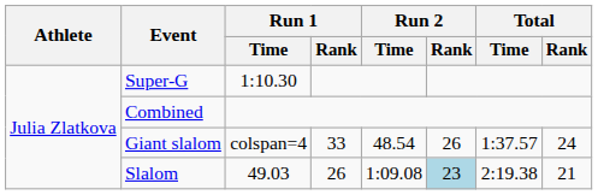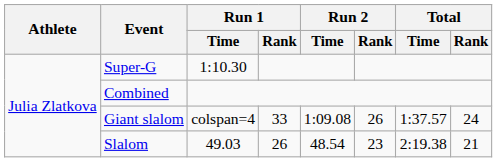Giant slalom | Run 2 / Time: 48.54 -> 1:09.08
Slalom | Run 2 / Time: 1:09.08 -> 48.54
Slalom | Run 2 / Rank: lightblue background -> no background
